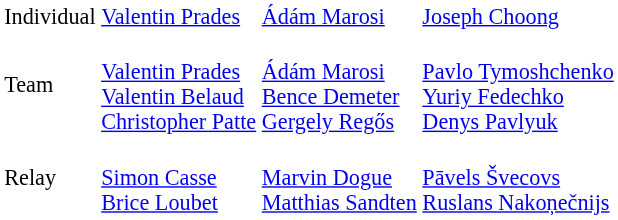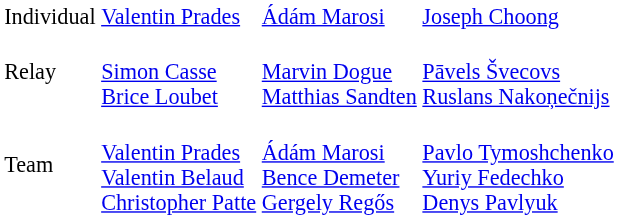rows swapped: Team <-> Relay
